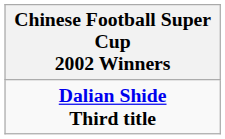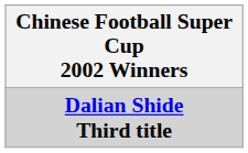row 2 | column 1: no background -> lightgrey background
